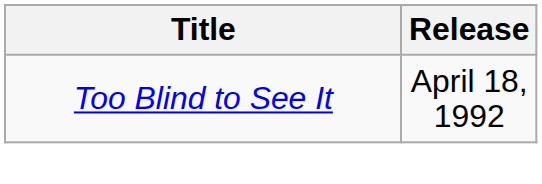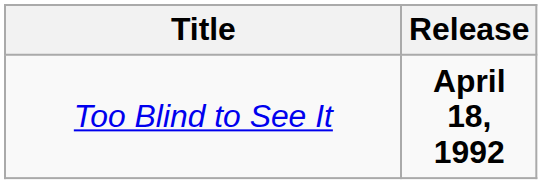Too Blind to See It | Release: normal -> bold
